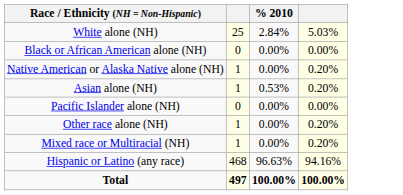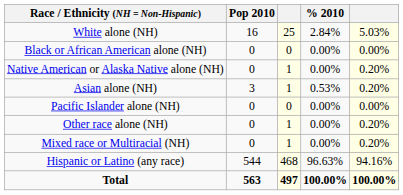+ column: Pop 2010 | 16 | 0 | 0 | 3 | 0 | 0 | 0 | 544 | 563
